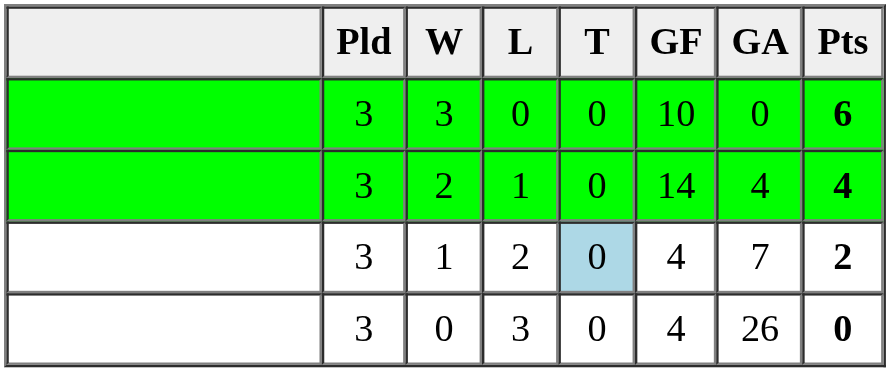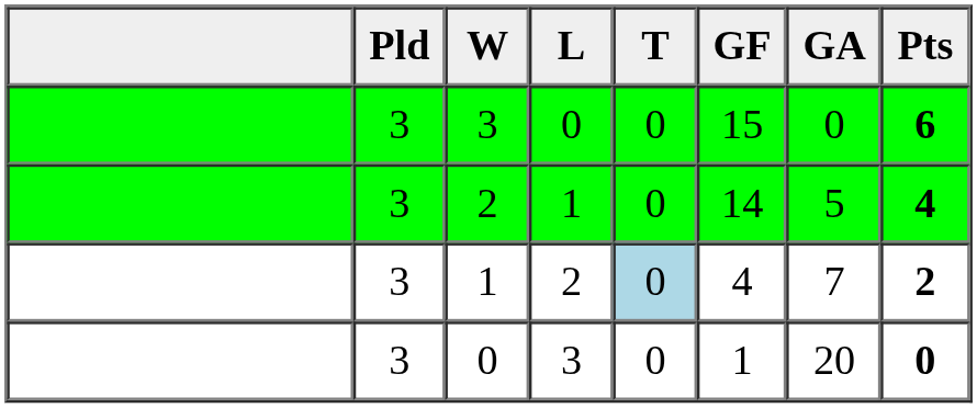row 2 | GF: 10 -> 15
row 3 | GA: 4 -> 5
row 5 | GF: 4 -> 1
row 5 | GA: 26 -> 20
